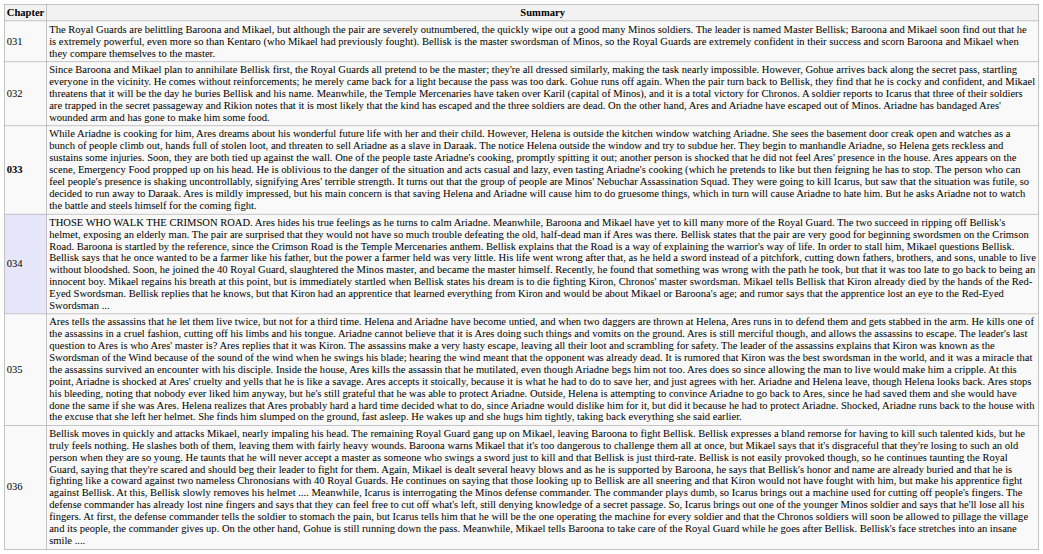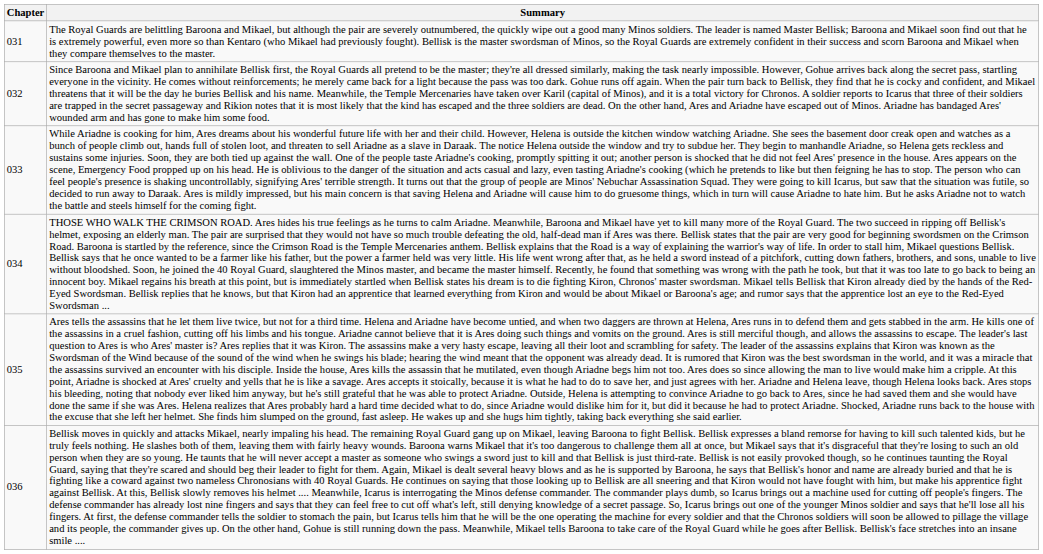row 4 | Chapter: bold -> normal
row 5 | Chapter: lavender background -> no background
